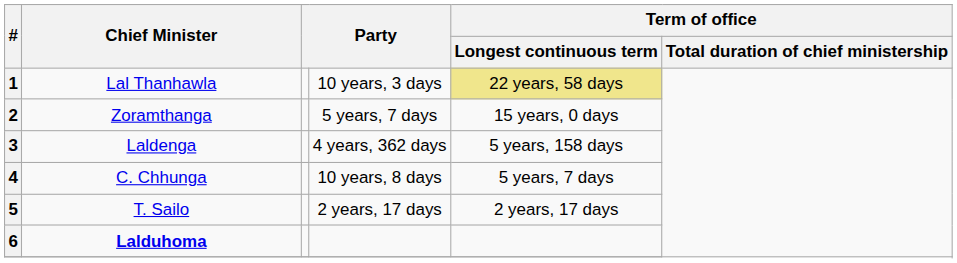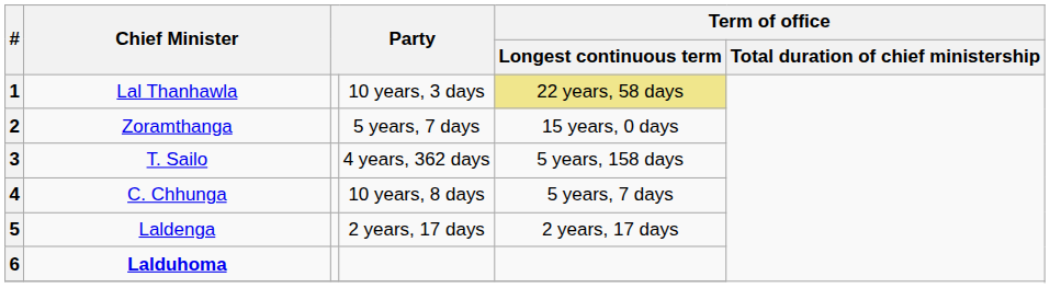3 | Chief Minister: Laldenga -> T. Sailo
5 | Chief Minister: T. Sailo -> Laldenga
